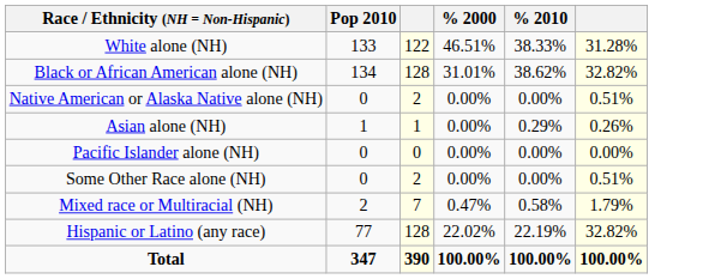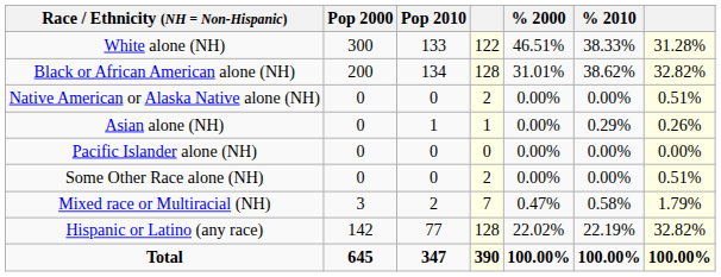+ column: Pop 2000 | 300 | 200 | 0 | 0 | 0 | 0 | 3 | 142 | 645
